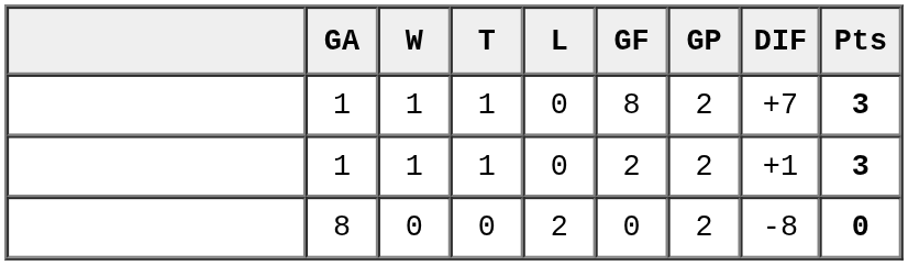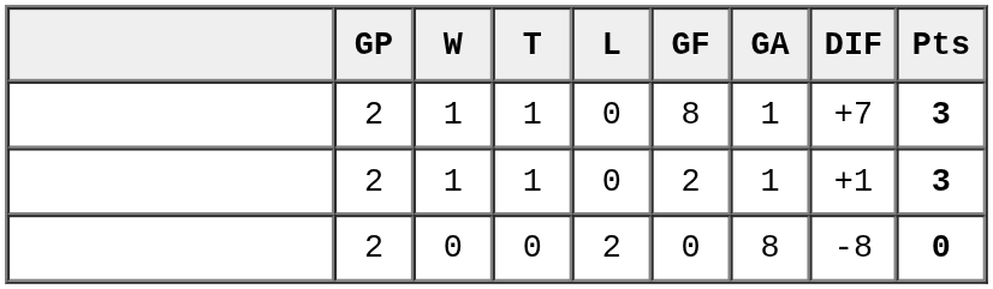columns swapped: GP <-> GA
